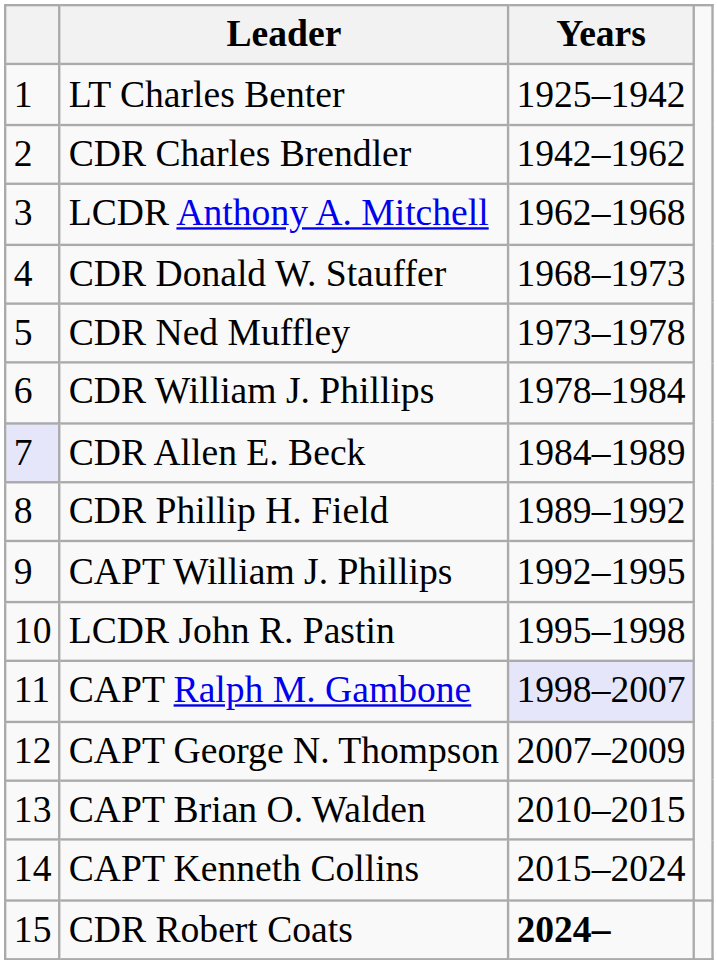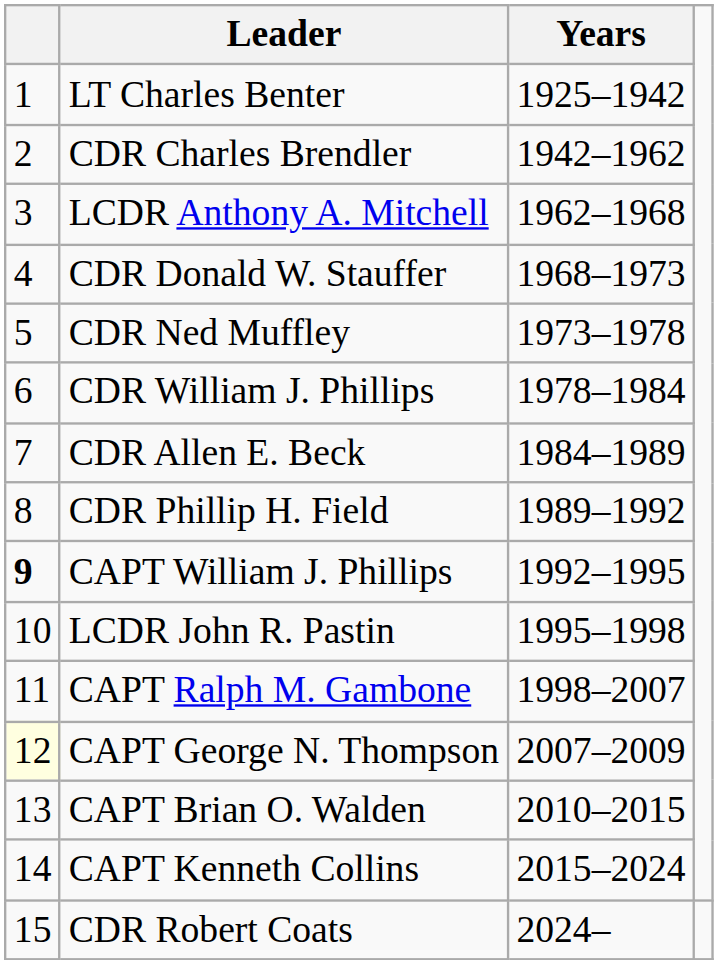CDR Allen E. Beck | column 1: lavender background -> no background
CAPT William J. Phillips | column 1: normal -> bold
CAPT Ralph M. Gambone | Years: lavender background -> no background
CAPT George N. Thompson | column 1: no background -> lightyellow background
CDR Robert Coats | Years: bold -> normal
